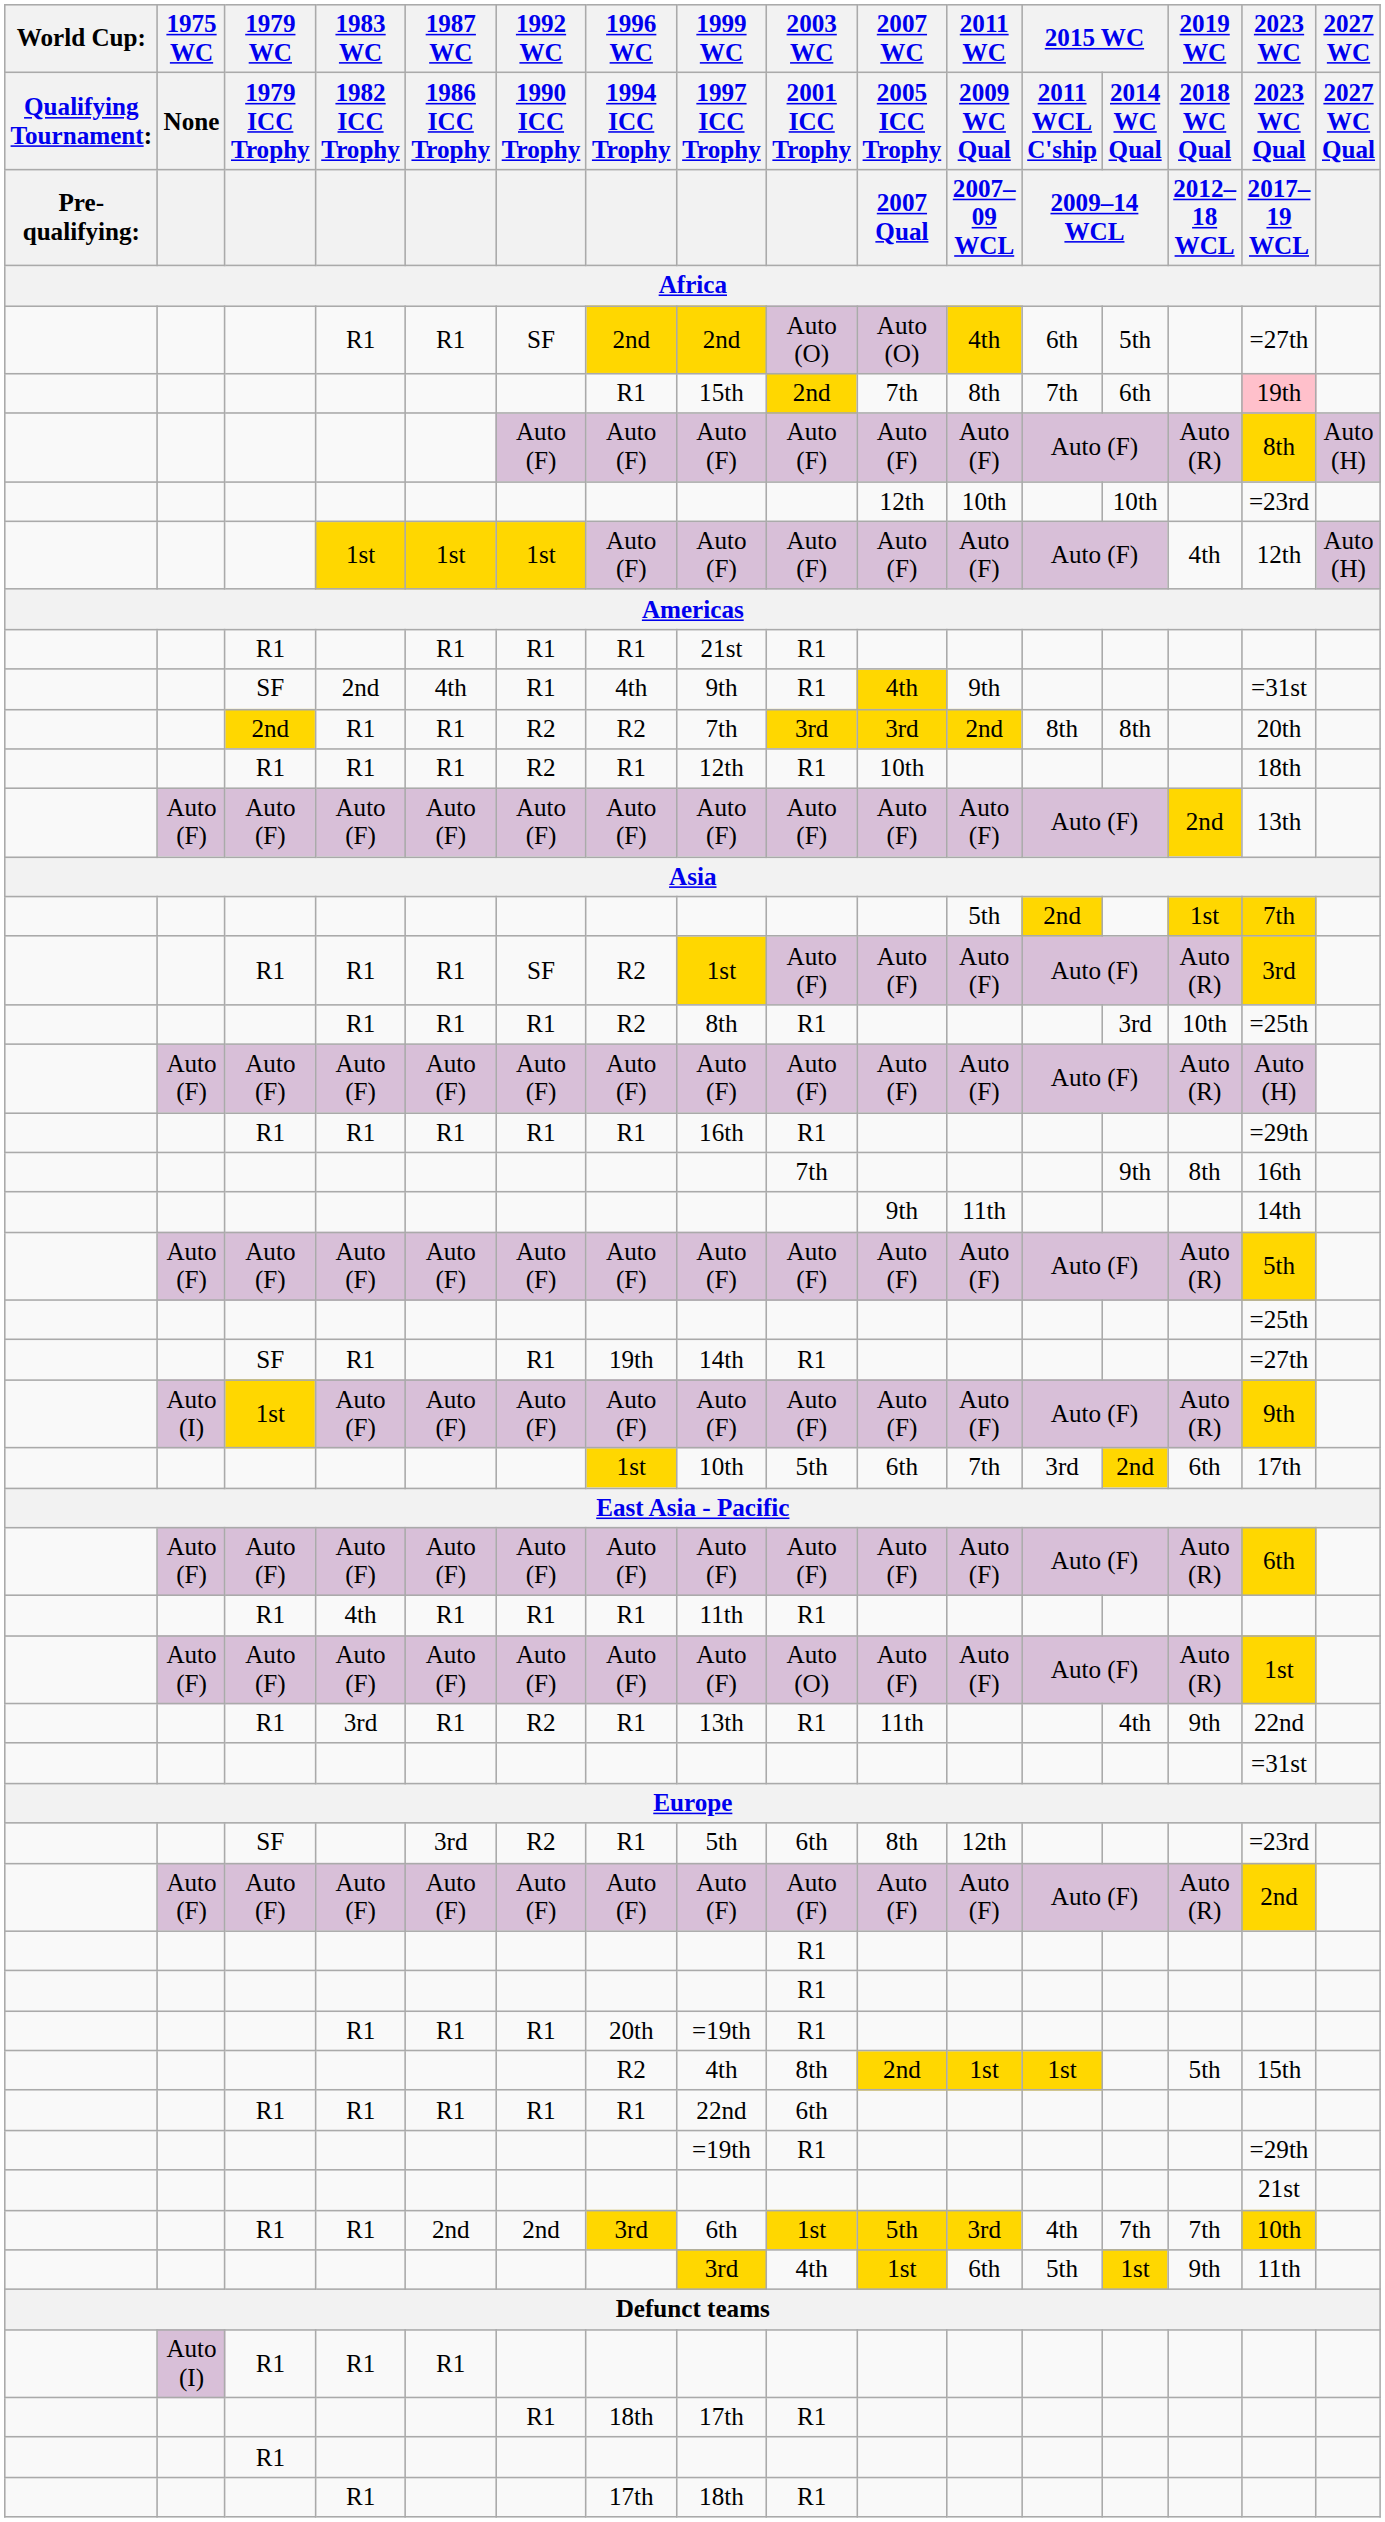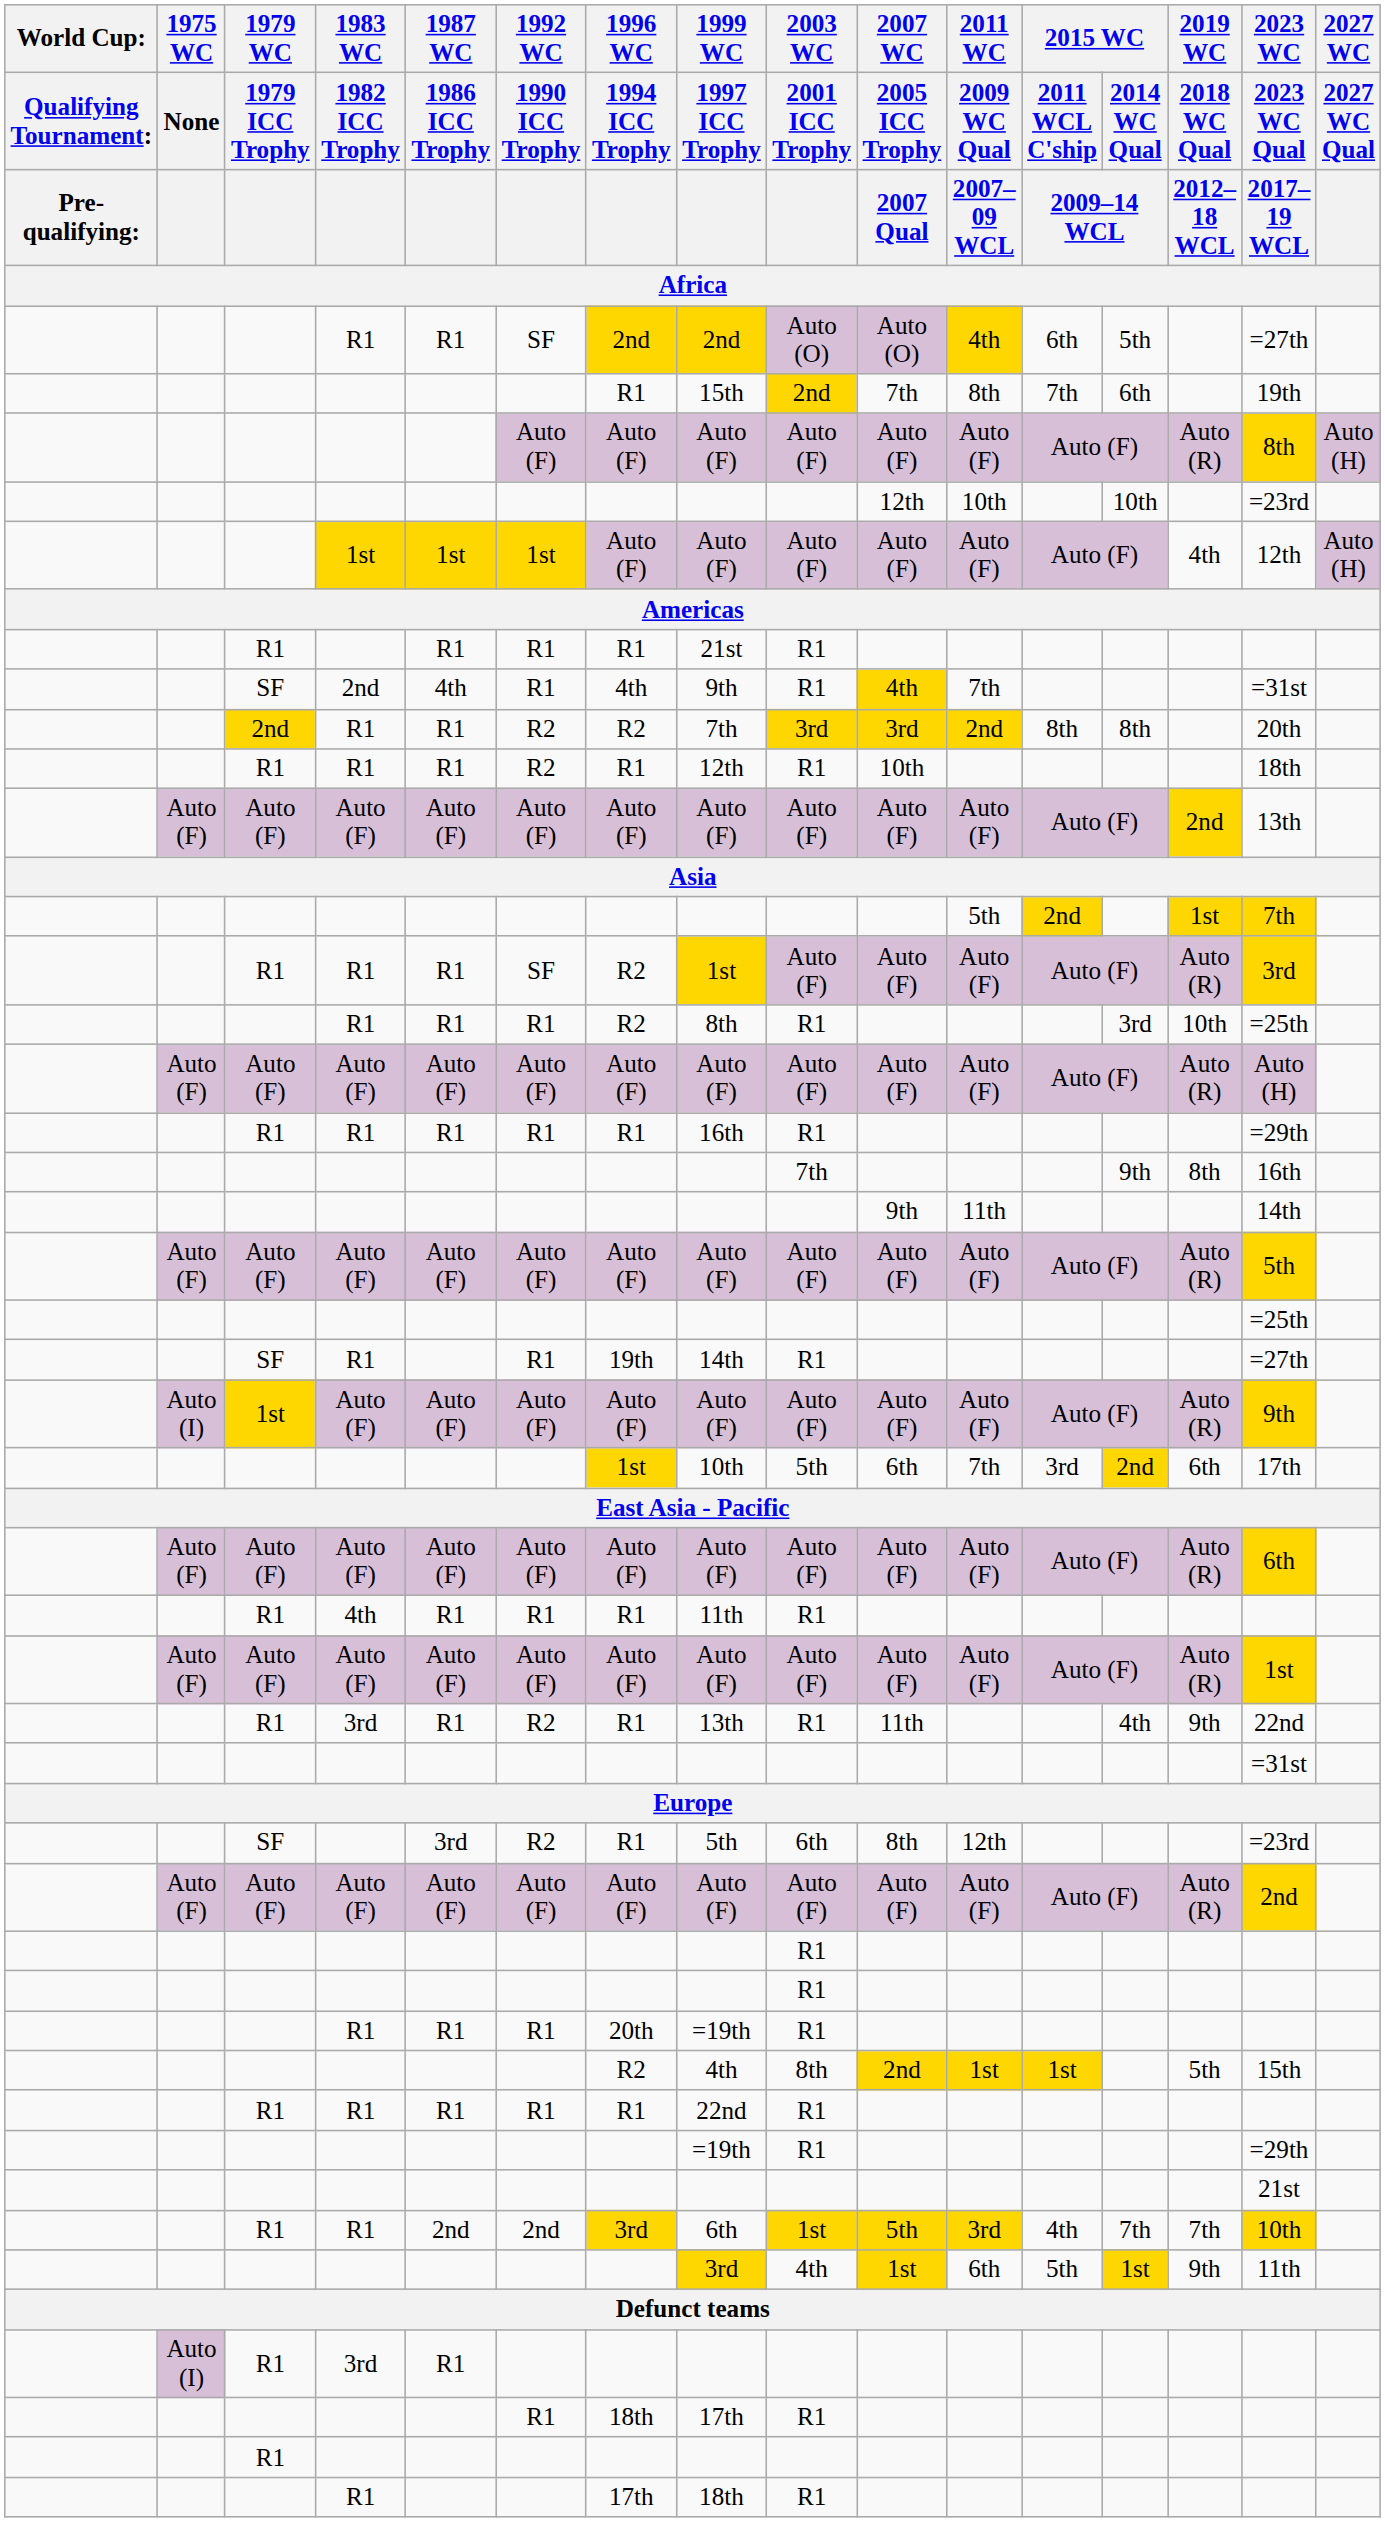row 6 | 2023 WC / 2023 WC Qual / 2017–19 WCL: pink background -> no background
row 12 | 2011 WC / 2009 WC Qual / 2007–09 WCL: 9th -> 7th
row 32 | 2003 WC / 2001 ICC Trophy: Auto (O) -> Auto (F)
row 42 | 2003 WC / 2001 ICC Trophy: 6th -> R1
row 48 | 1983 WC / 1982 ICC Trophy: R1 -> 3rd
